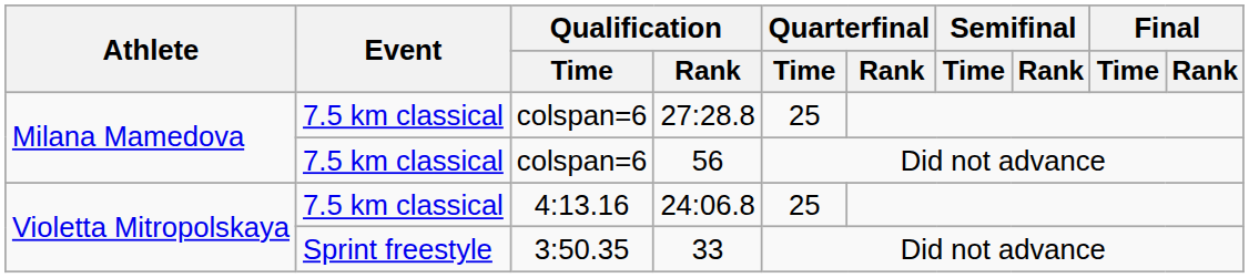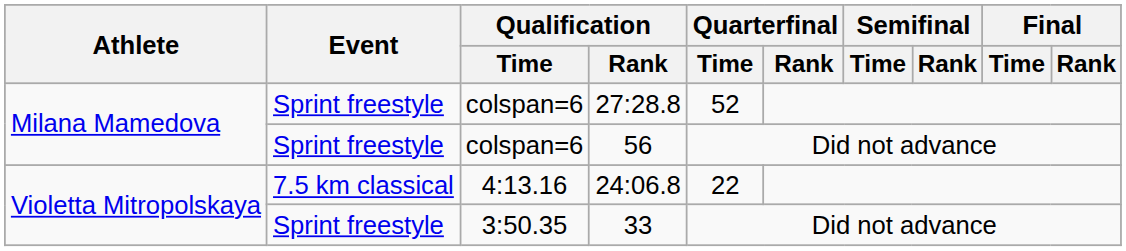27:28.8 | Event: 7.5 km classical -> Sprint freestyle
27:28.8 | Quarterfinal / Time: 25 -> 52
56 | Event: 7.5 km classical -> Sprint freestyle
24:06.8 | Quarterfinal / Time: 25 -> 22
